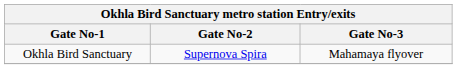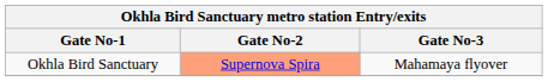Okhla Bird Sanctuary | Gate No-2: no background -> lightsalmon background
